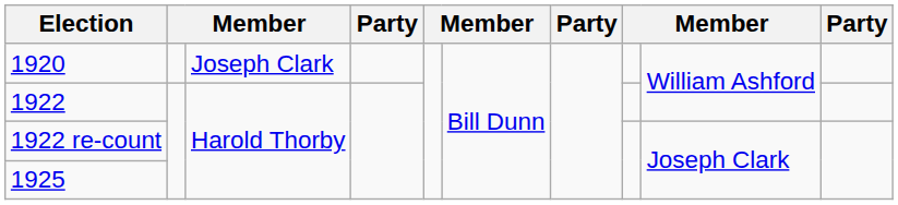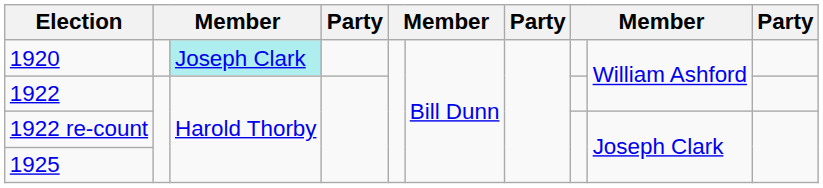1920 | column 3: no background -> paleturquoise background
